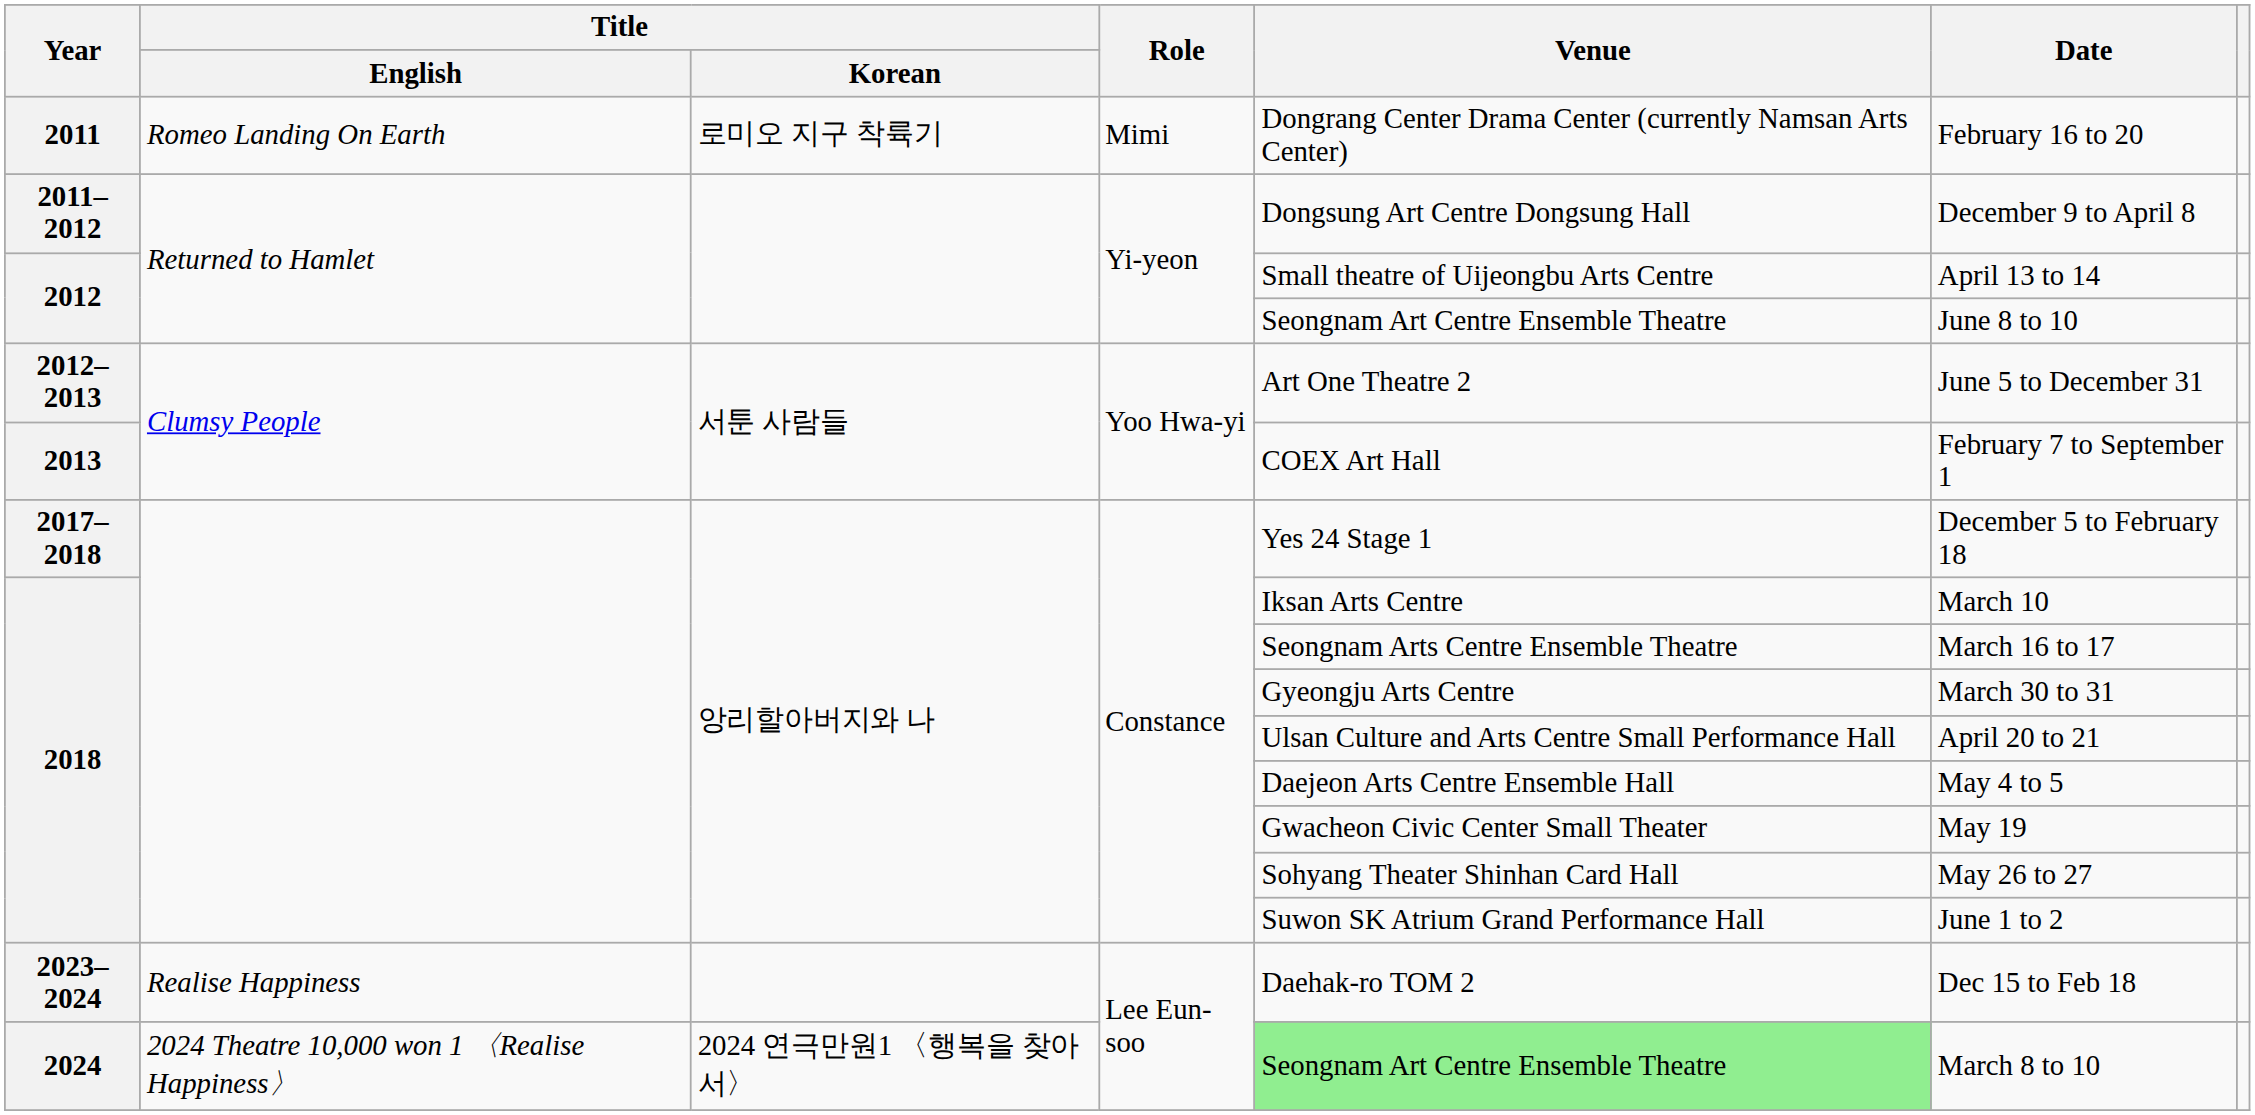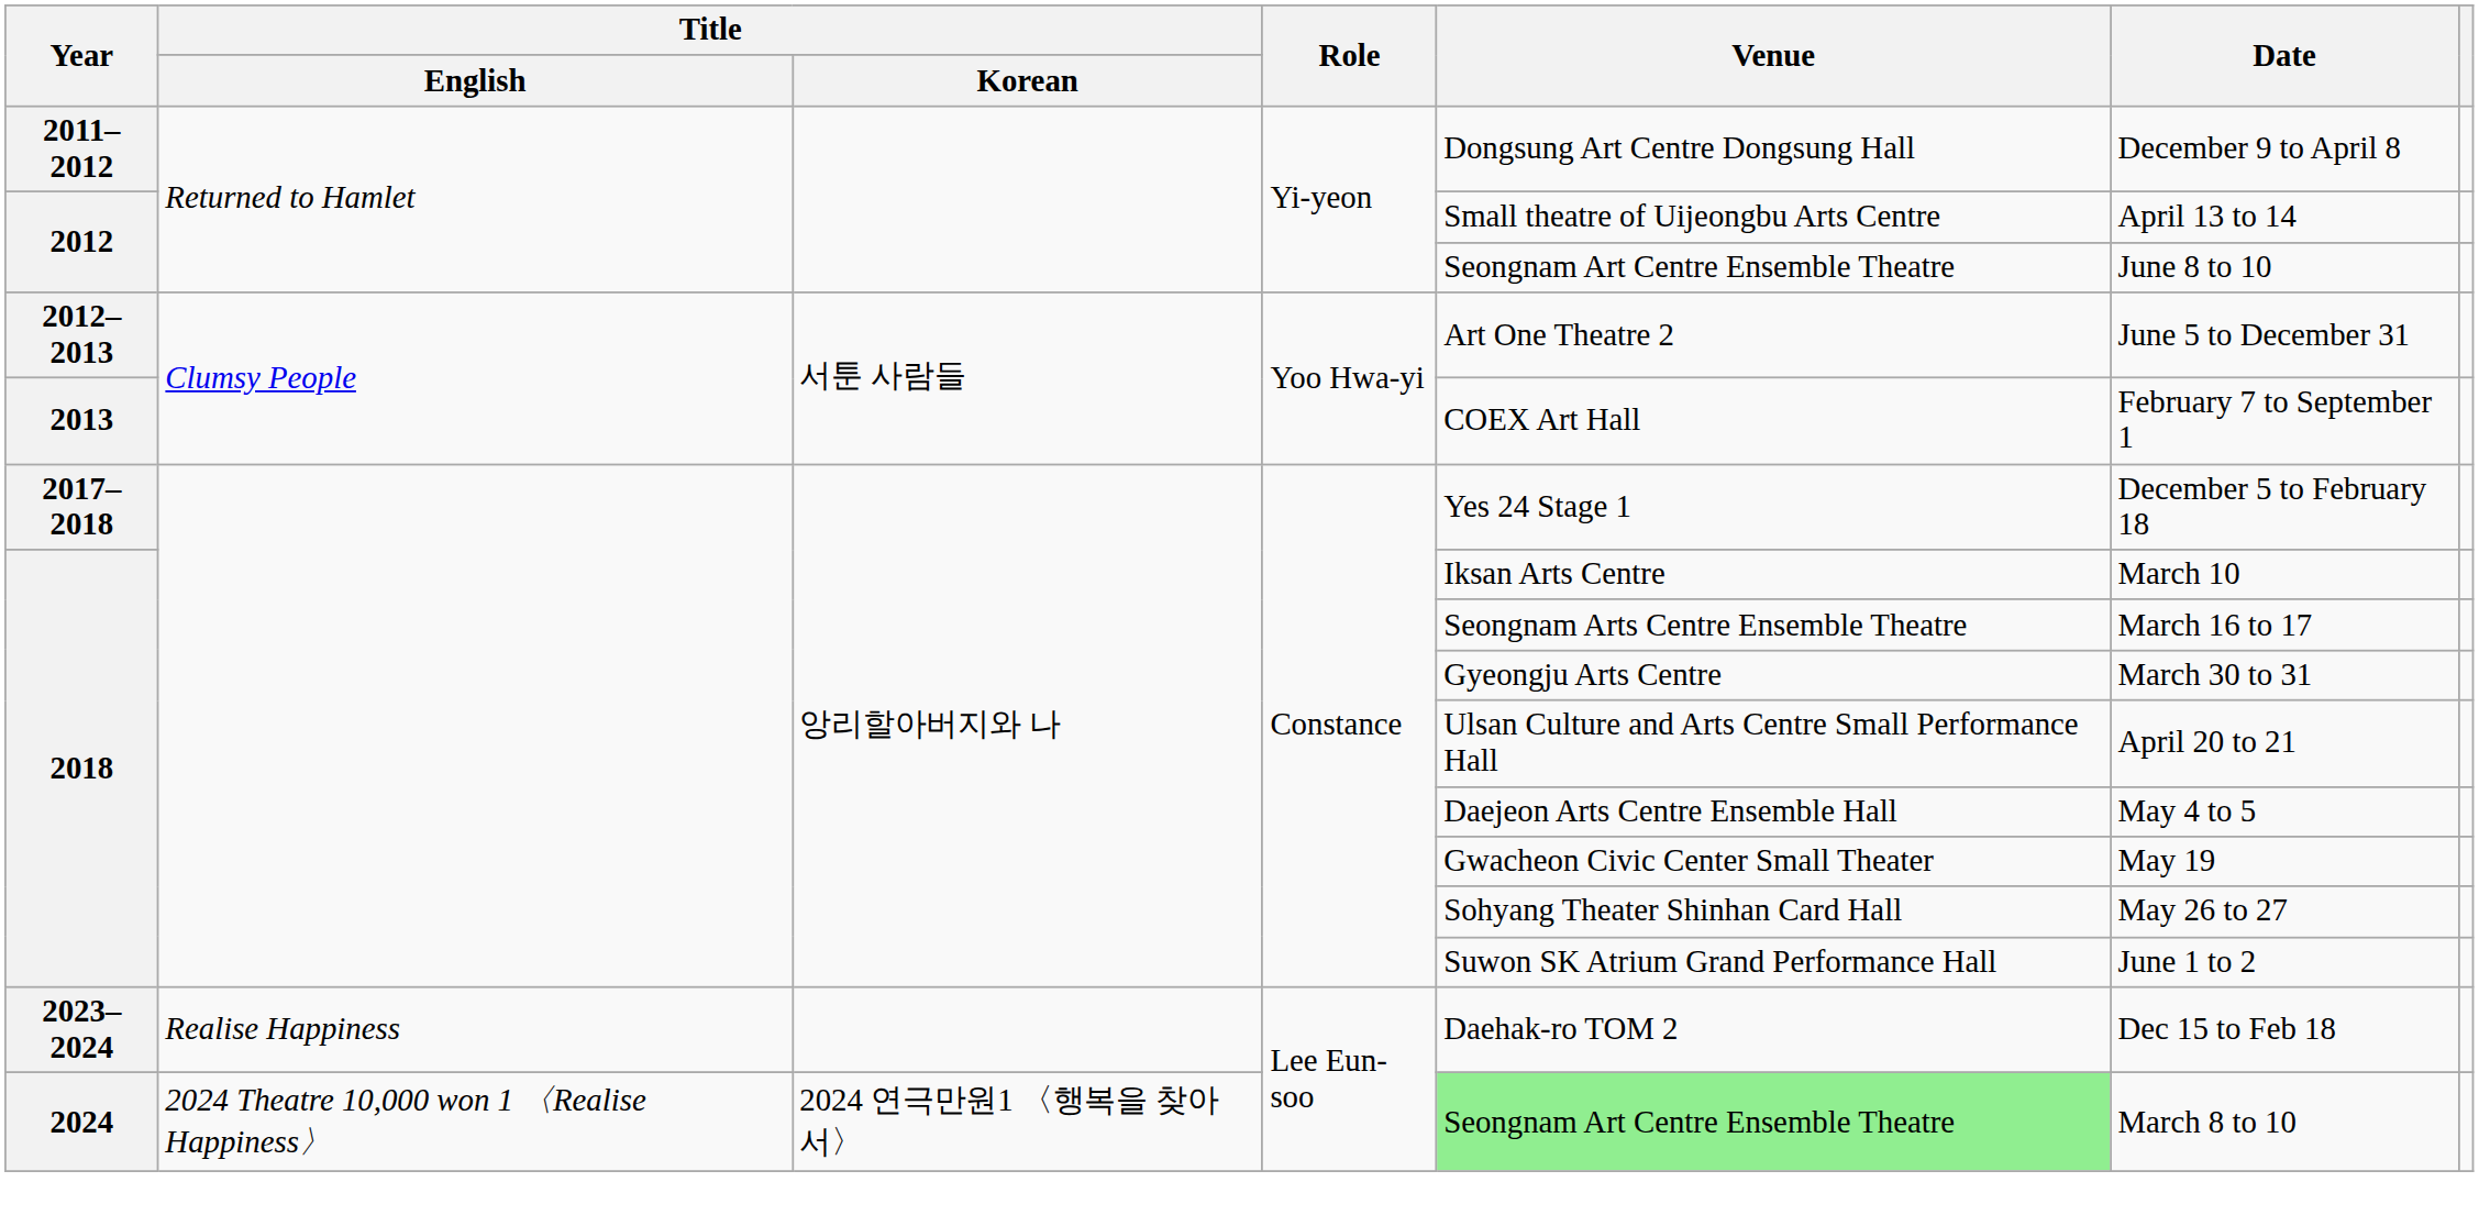- row: 2011 | Romeo Landing On Earth | 로미오 지구 착륙기 | Mimi | Dongrang Center Drama Center (currently Namsan Arts Center) | February 16 to 20
